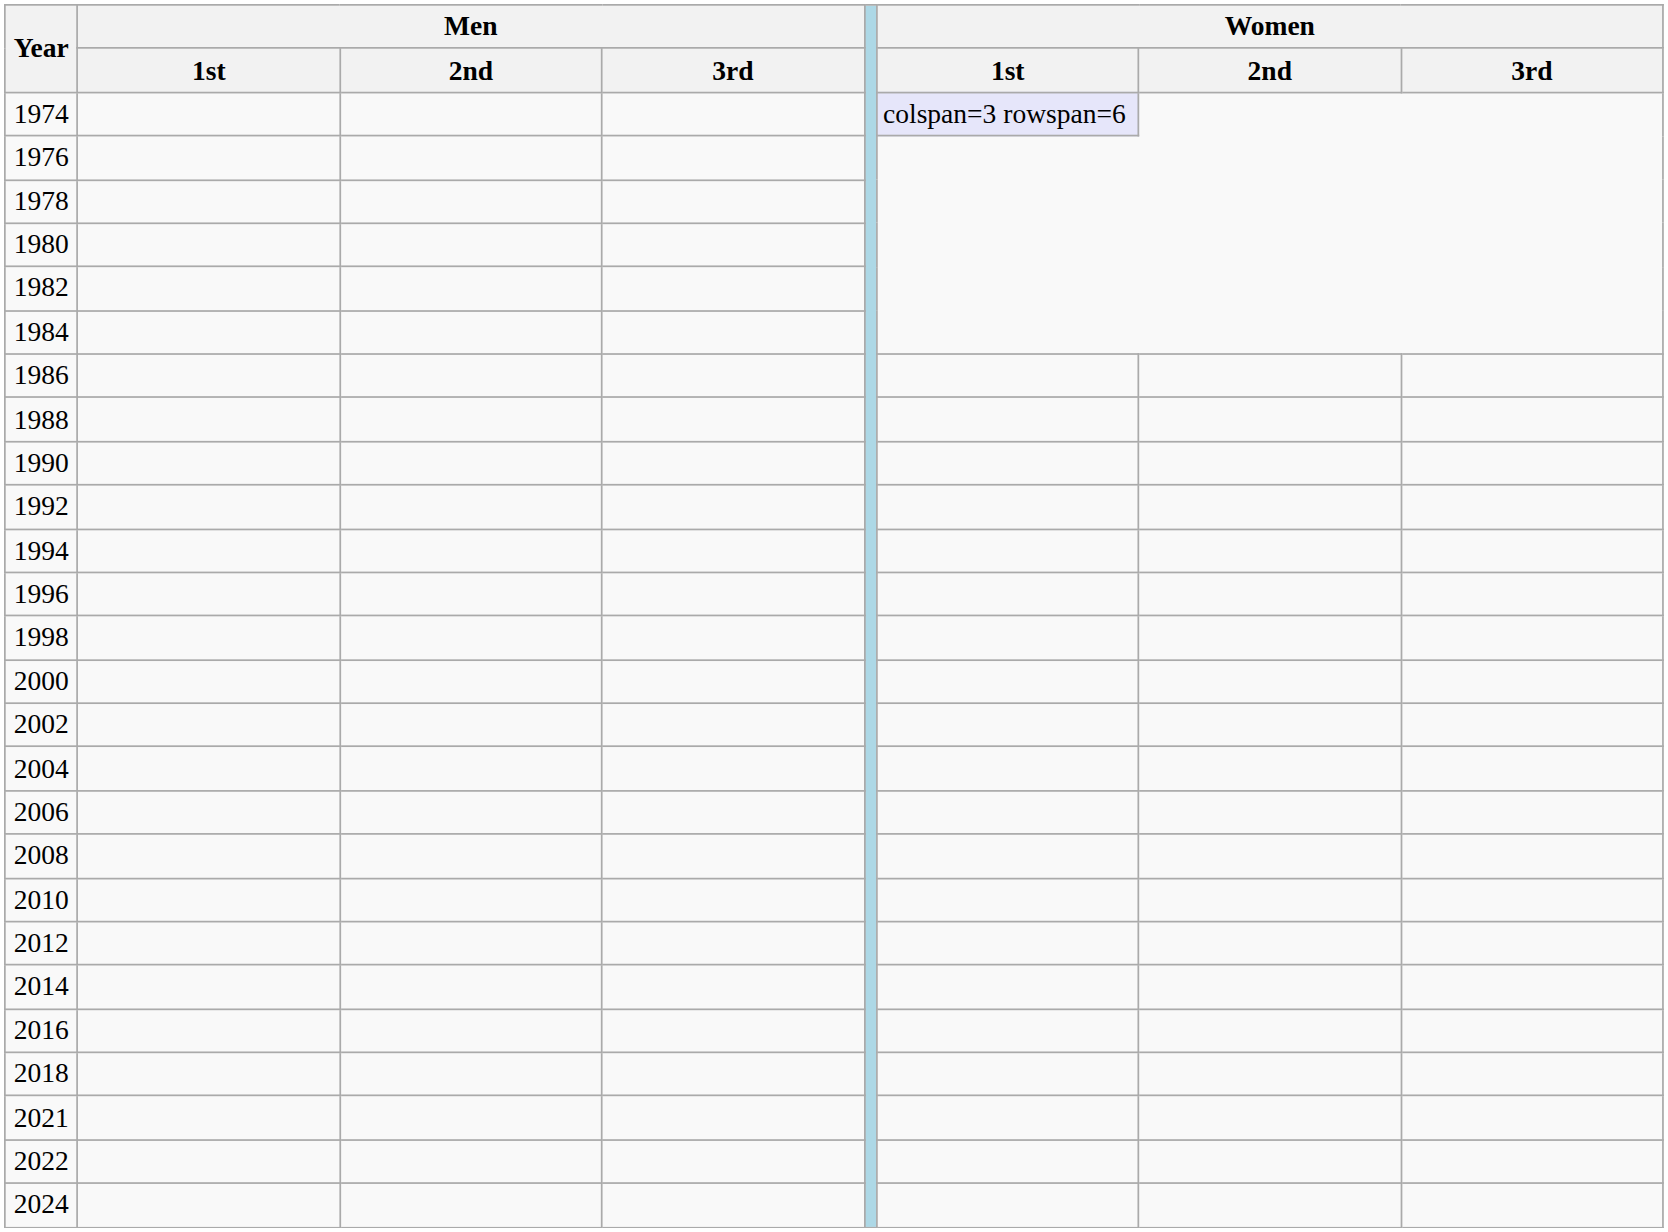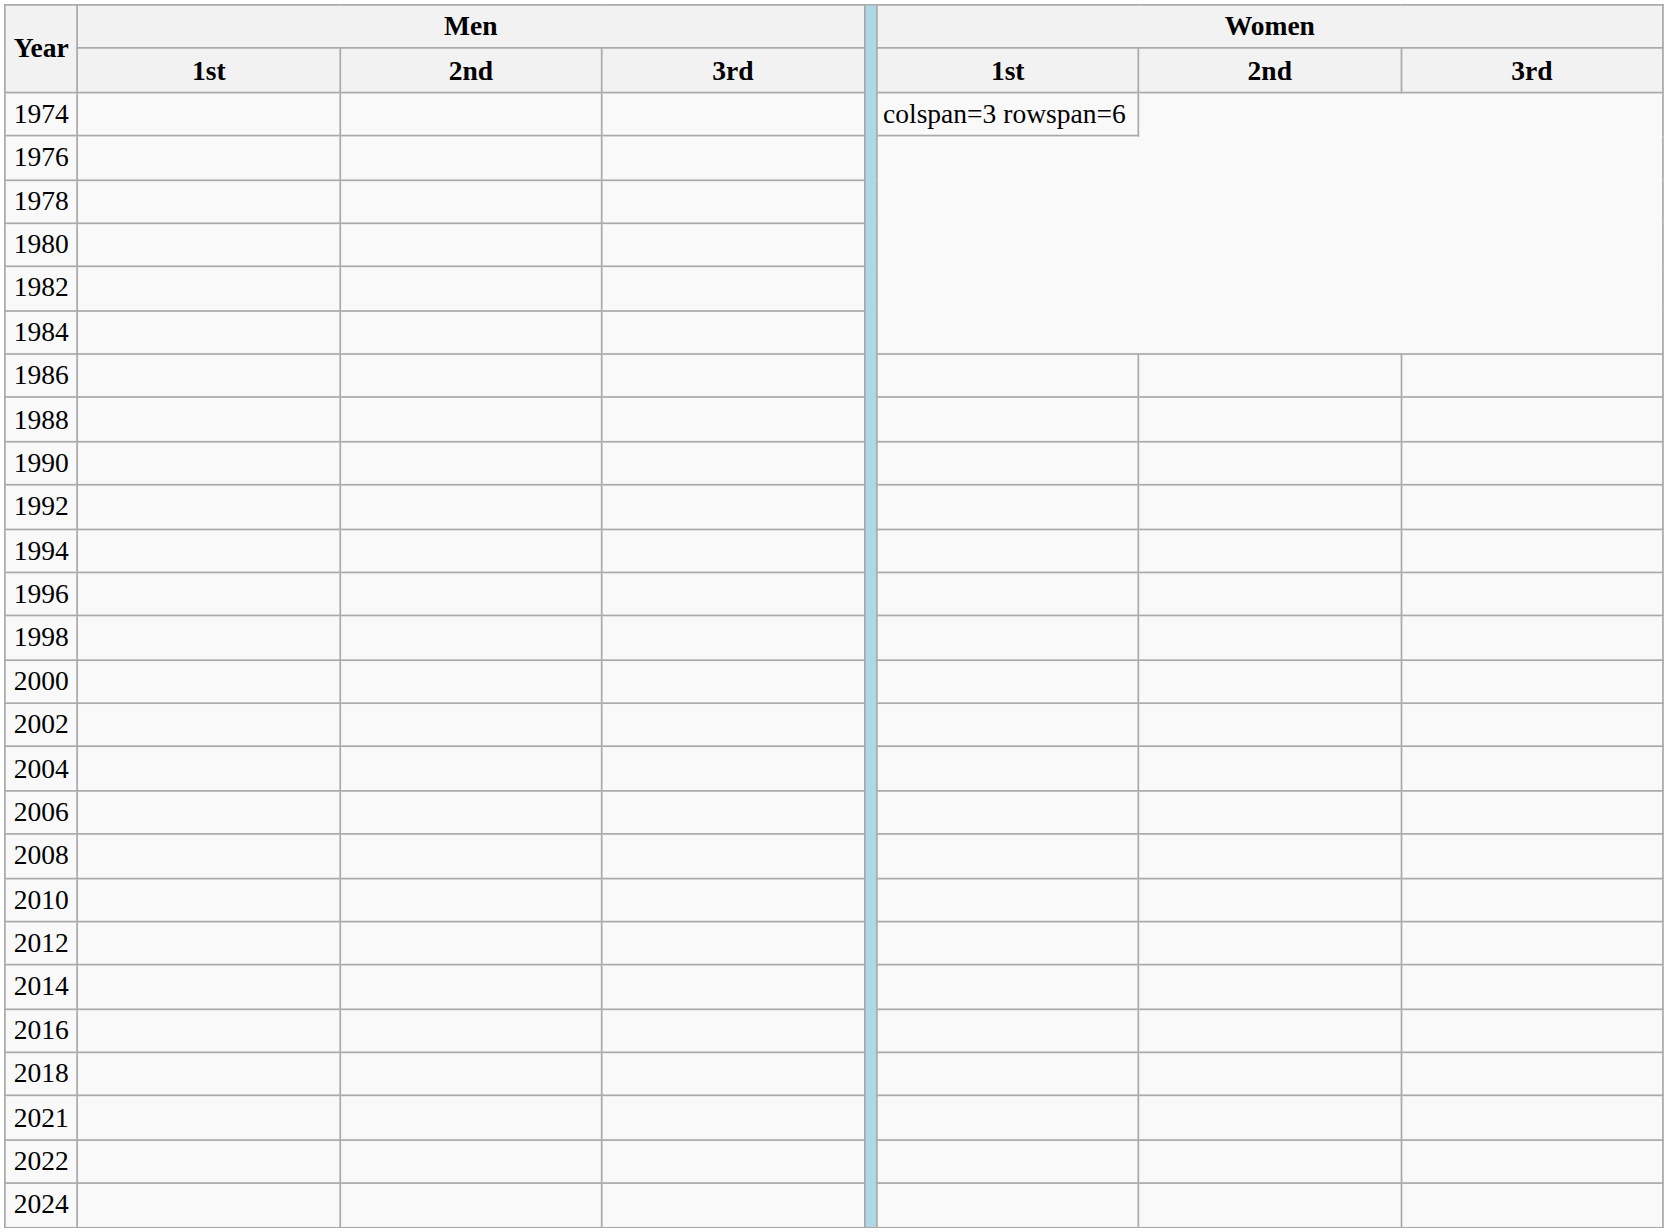1974 | Women / 1st: lavender background -> no background
